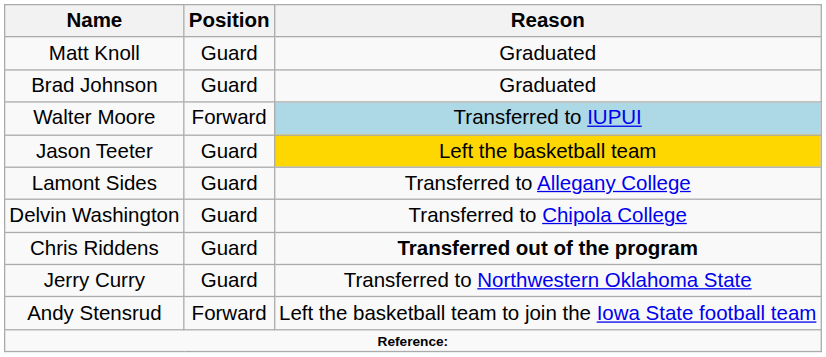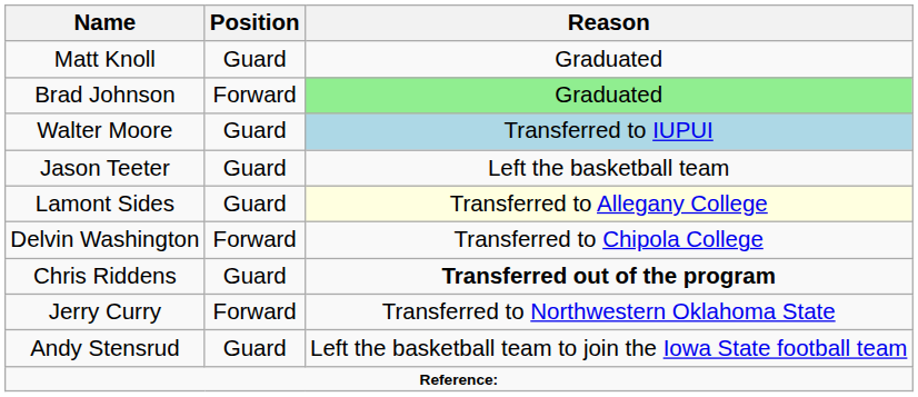Brad Johnson | Position: Guard -> Forward
Brad Johnson | Reason: no background -> lightgreen background
Walter Moore | Position: Forward -> Guard
Jason Teeter | Reason: gold background -> no background
Lamont Sides | Reason: no background -> lightyellow background
Delvin Washington | Position: Guard -> Forward
Jerry Curry | Position: Guard -> Forward
Andy Stensrud | Position: Forward -> Guard
